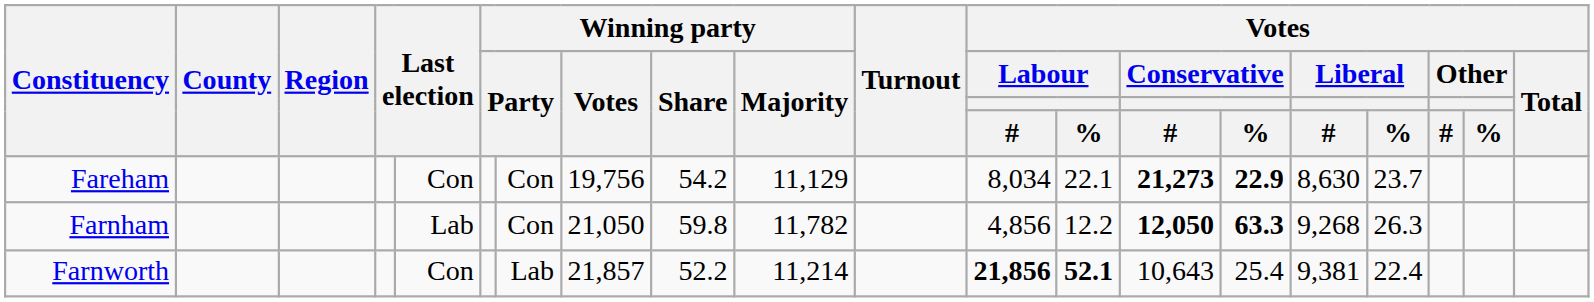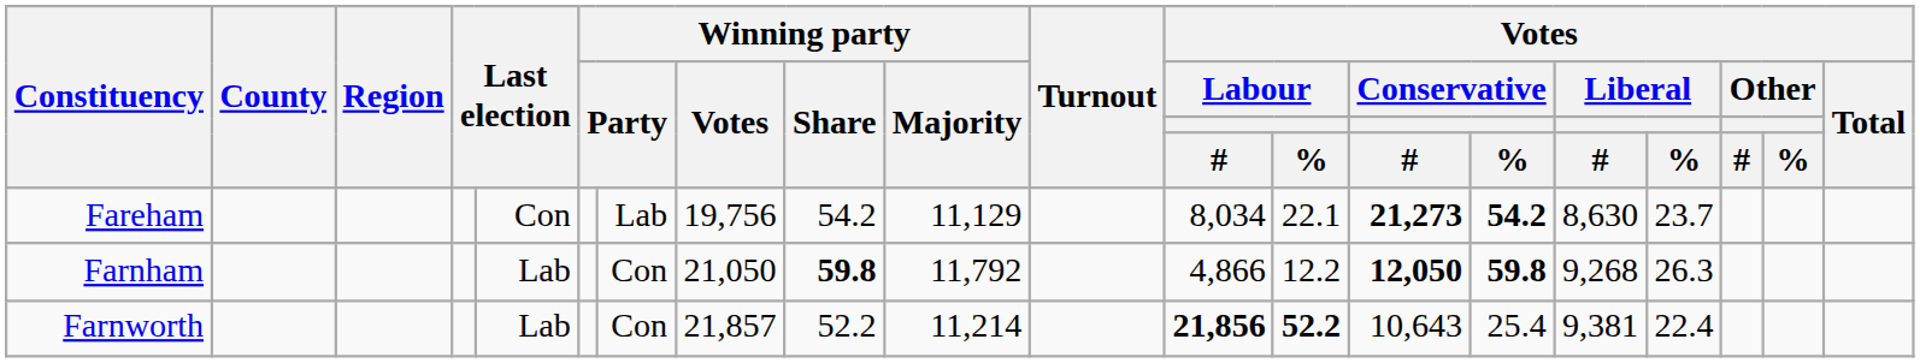Fareham | column 7: Con -> Lab
Fareham | Votes / Conservative / %: 22.9 -> 54.2
Farnham | Winning party / Share: normal -> bold
Farnham | Winning party / Majority: 11,782 -> 11,792
Farnham | Votes / Labour / #: 4,856 -> 4,866
Farnham | Votes / Conservative / %: 63.3 -> 59.8
Farnworth | column 5: Con -> Lab
Farnworth | column 7: Lab -> Con
Farnworth | Votes / Labour / %: 52.1 -> 52.2
